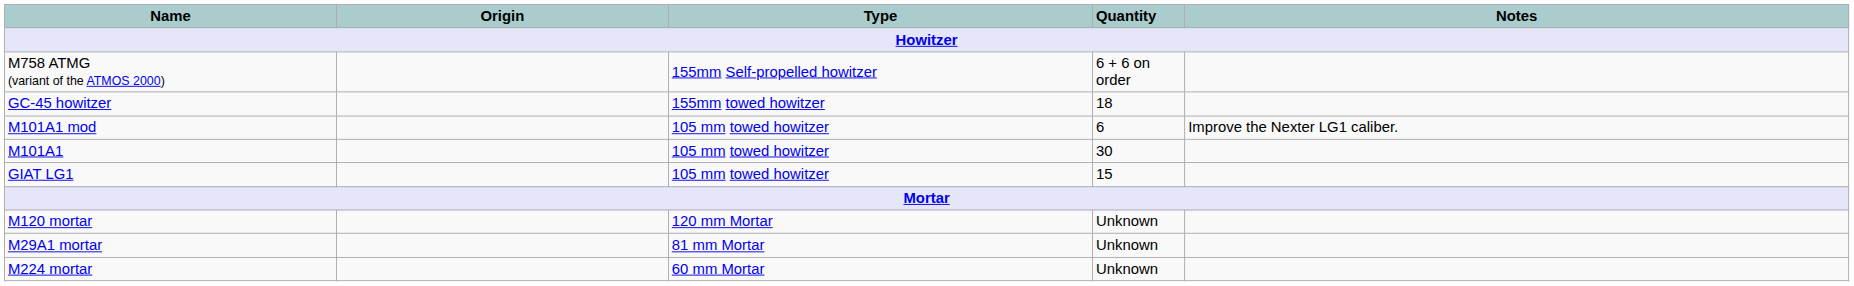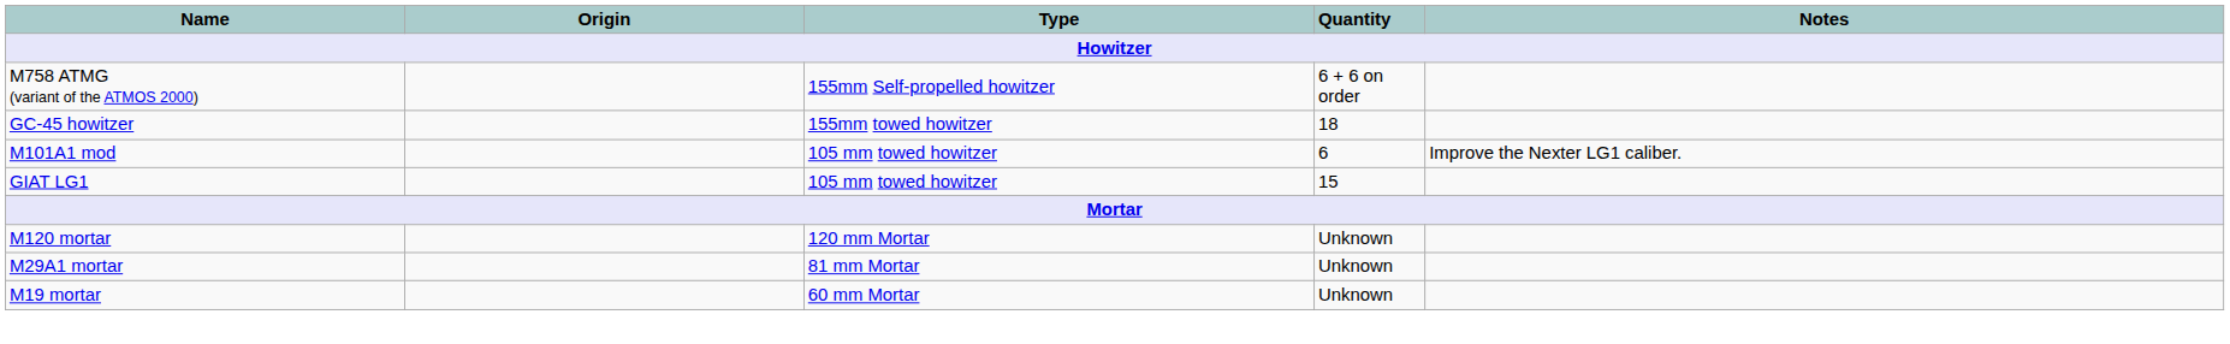- row: M101A1 | 105 mm towed howitzer | 30
+ row: M19 mortar | 60 mm Mortar | Unknown
- row: M224 mortar | 60 mm Mortar | Unknown
